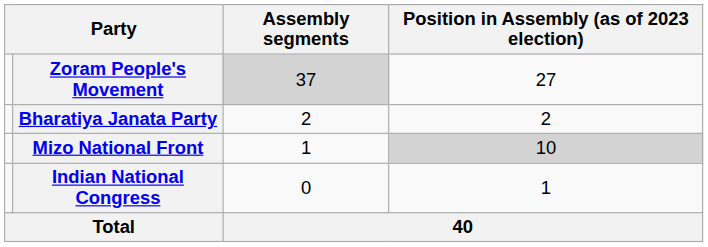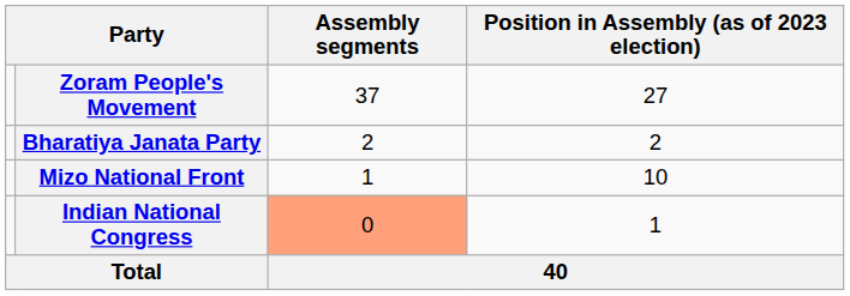Zoram People's Movement | Assembly segments: lightgrey background -> no background
Mizo National Front | Position in Assembly (as of 2023 election): lightgrey background -> no background
Indian National Congress | Assembly segments: no background -> lightsalmon background
